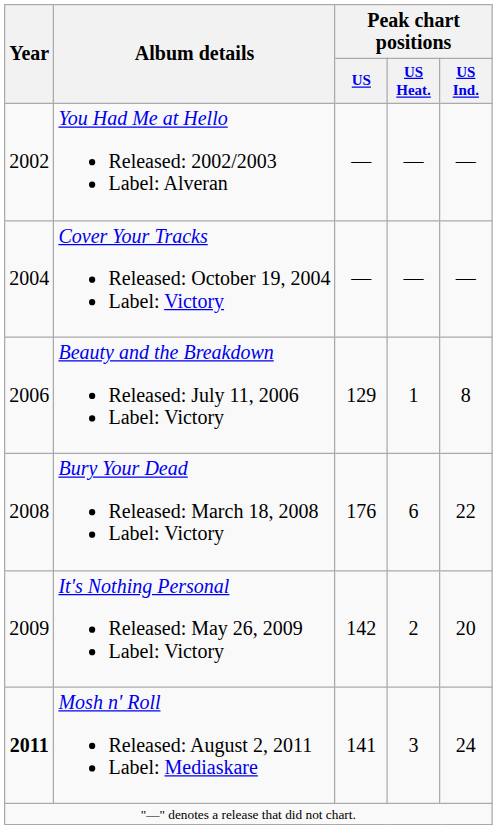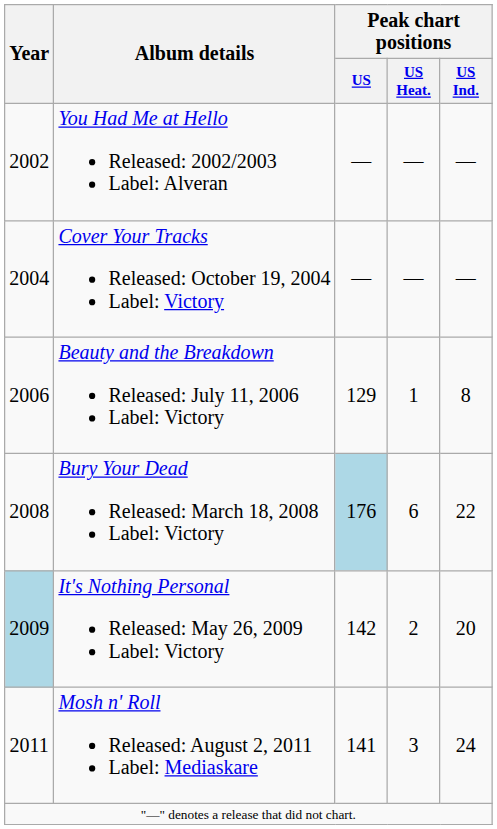Bury Your Dead Released: March 18, 2008 Label: Victory | Peak chart positions / US: no background -> lightblue background
It's Nothing Personal Released: May 26, 2009 Label: Victory | Year: no background -> lightblue background
Mosh n' Roll Released: August 2, 2011 Label: Mediaskare | Year: bold -> normal
